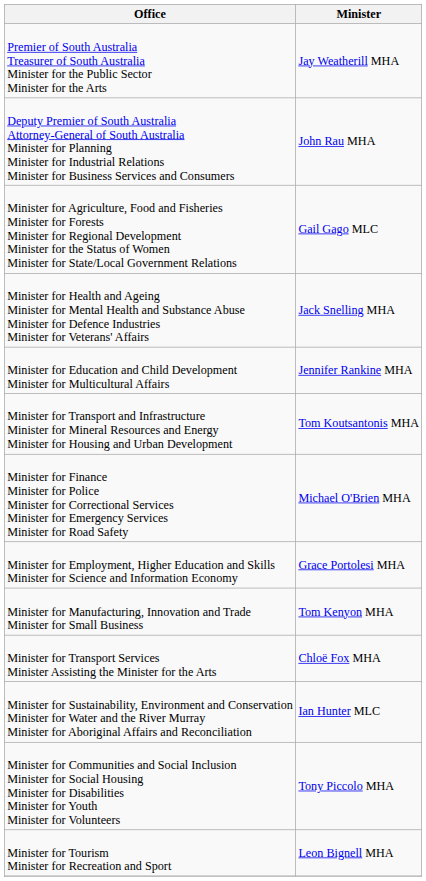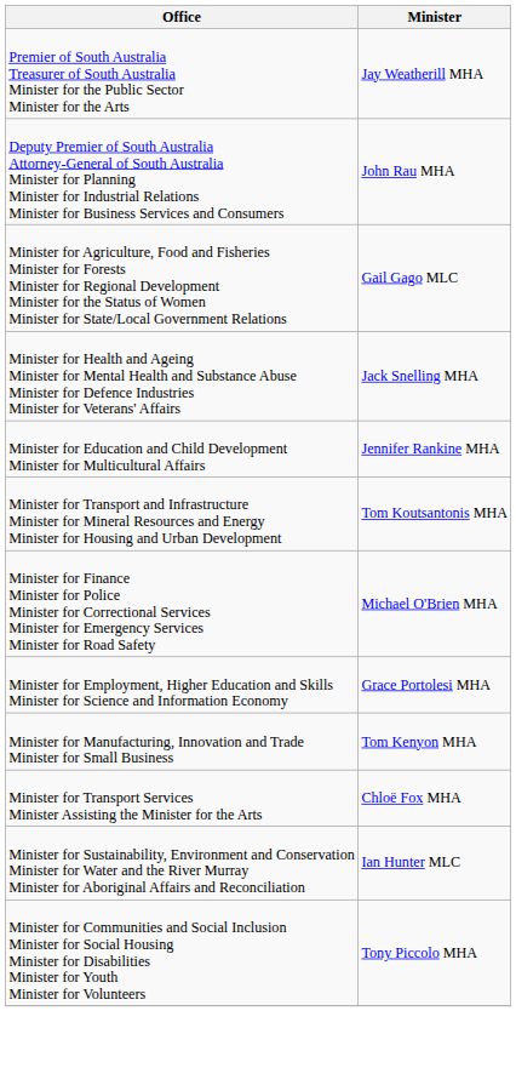- row: Minister for Tourism Minister for Recreation and Sport | Leon Bignell MHA
